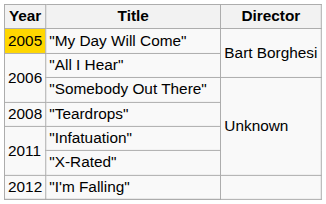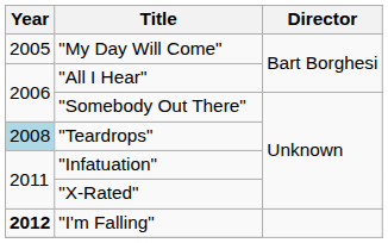"My Day Will Come" | Year: gold background -> no background
"Teardrops" | Year: no background -> lightblue background
"I'm Falling" | Year: normal -> bold
